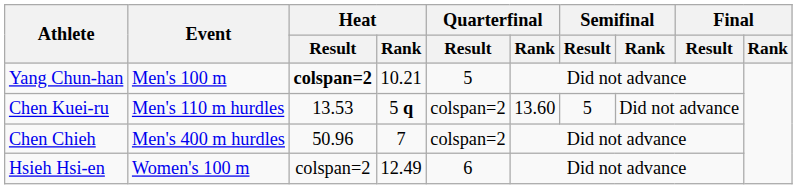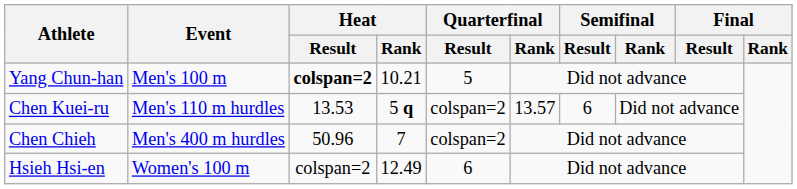Chen Kuei-ru | Quarterfinal / Rank: 13.60 -> 13.57
Chen Kuei-ru | Semifinal / Result: 5 -> 6
